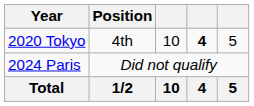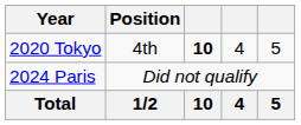2020 Tokyo | column 3: normal -> bold
2020 Tokyo | column 4: bold -> normal
